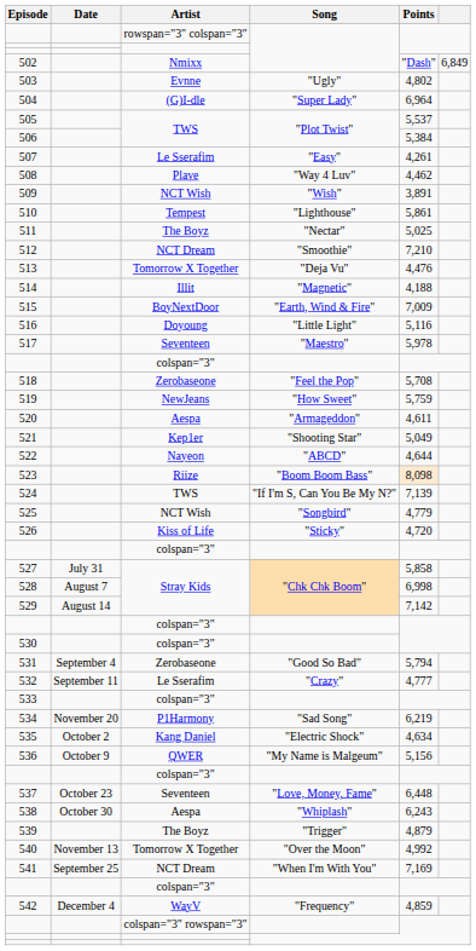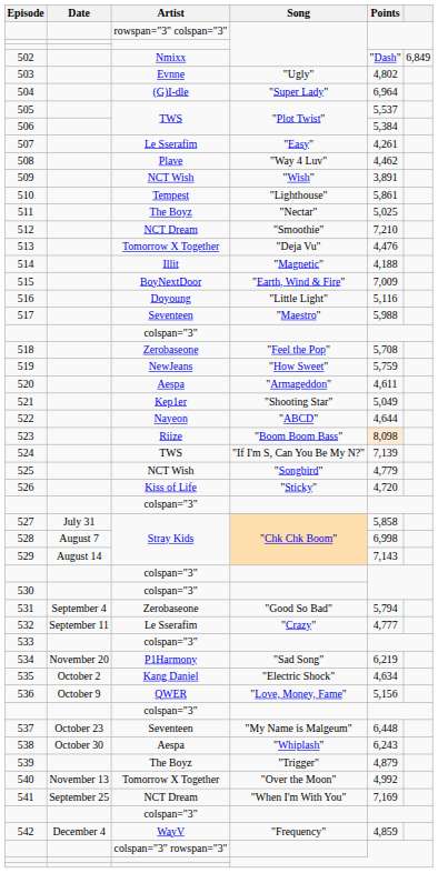517 | Points: 5,978 -> 5,988
529 | Points: 7,142 -> 7,143
536 | Song: "My Name is Malgeum" -> "Love, Money, Fame"
537 | Song: "Love, Money, Fame" -> "My Name is Malgeum"
